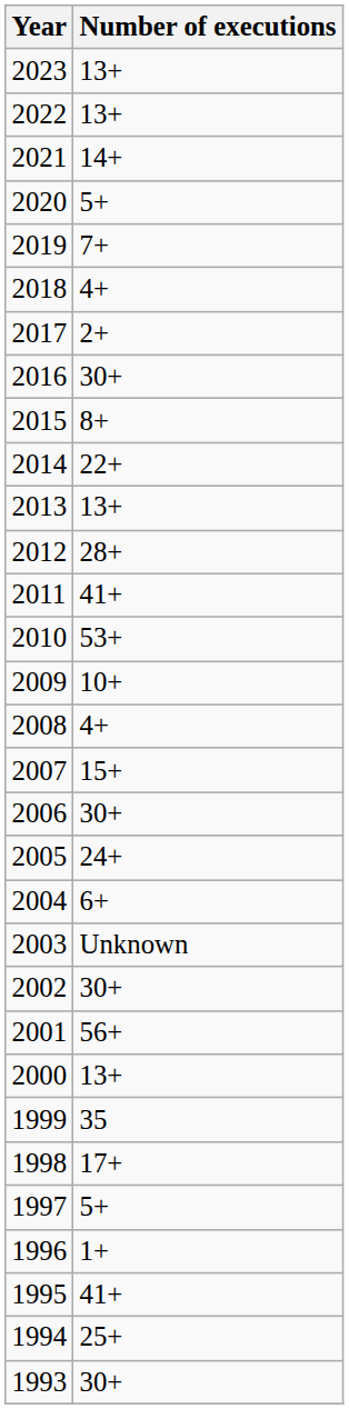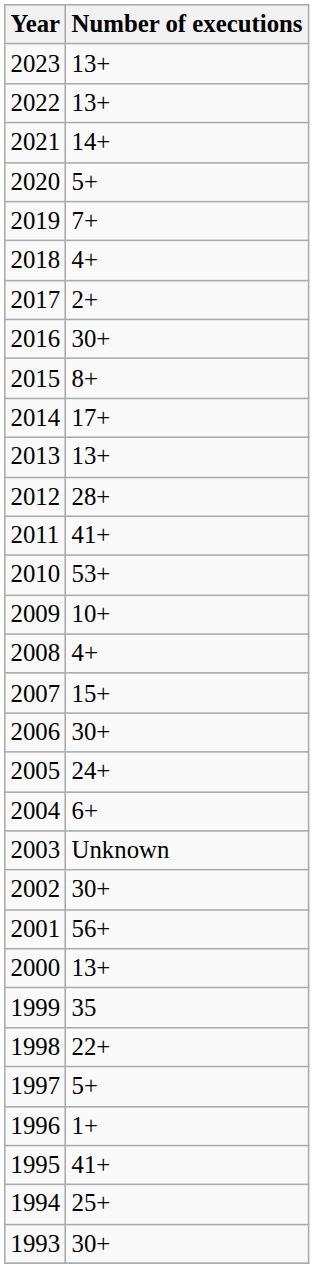2014 | Number of executions: 22+ -> 17+
1998 | Number of executions: 17+ -> 22+
